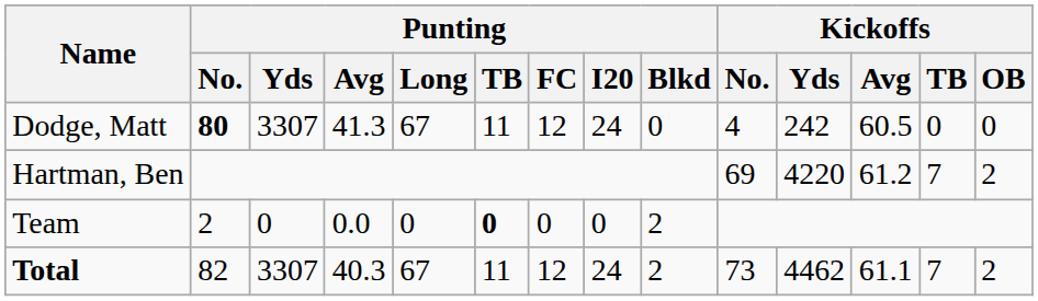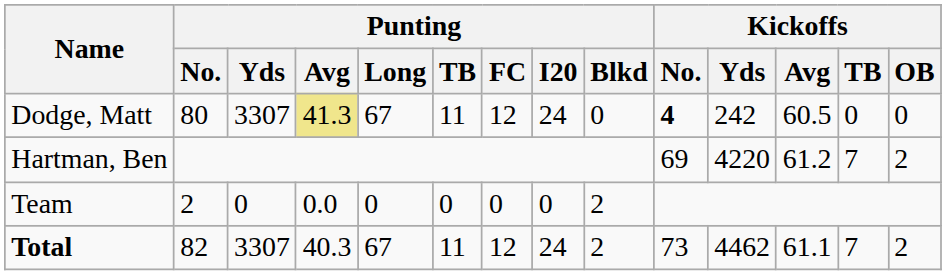Dodge, Matt | Punting / No.: bold -> normal
Dodge, Matt | Punting / Avg: no background -> khaki background
Dodge, Matt | Kickoffs / No.: normal -> bold
Team | Punting / TB: bold -> normal
